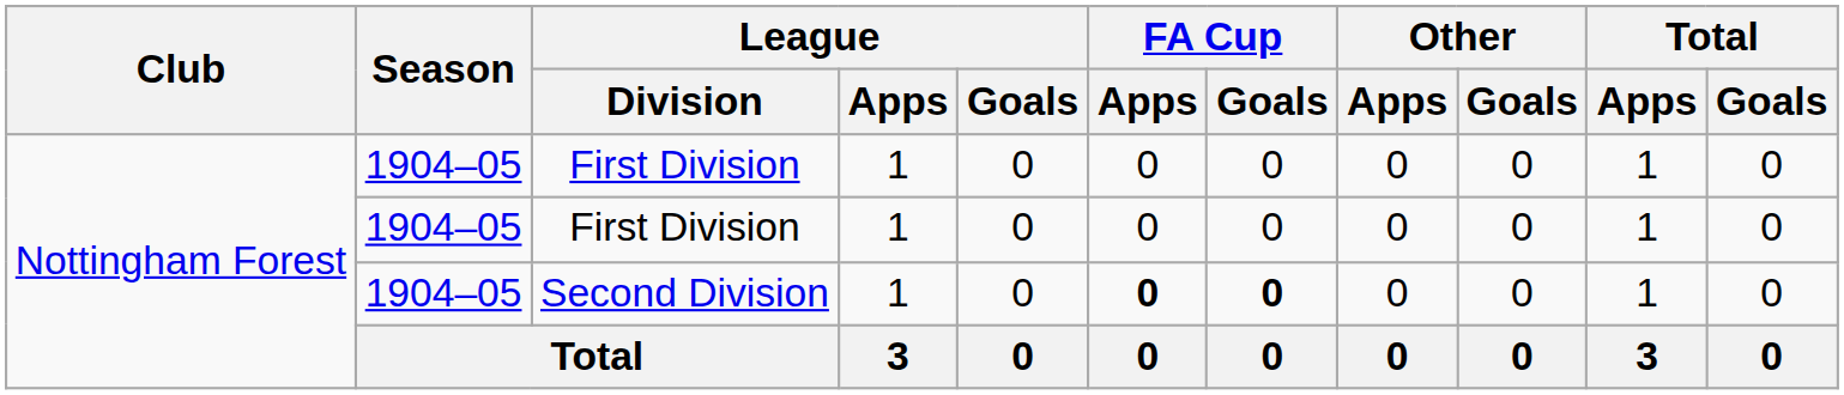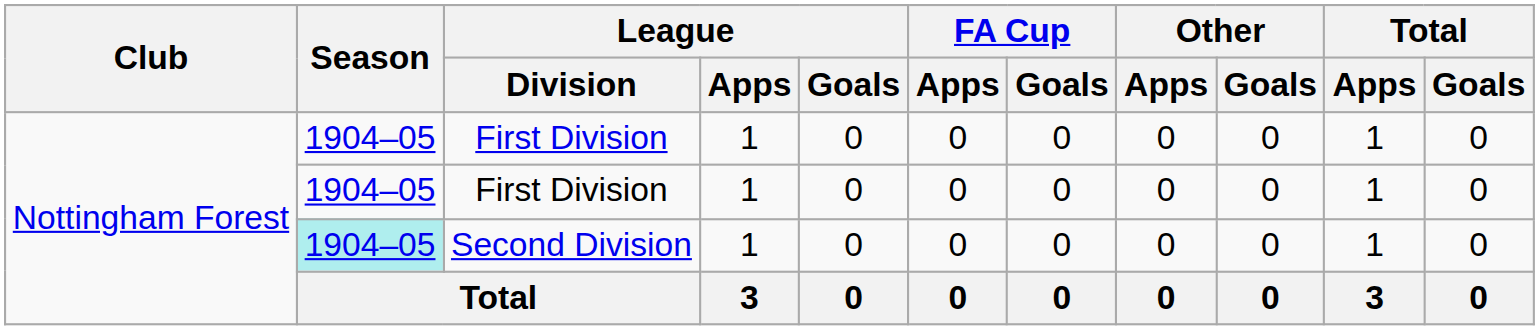Second Division | Season: no background -> paleturquoise background
Second Division | FA Cup / Apps: bold -> normal
Second Division | FA Cup / Goals: bold -> normal
